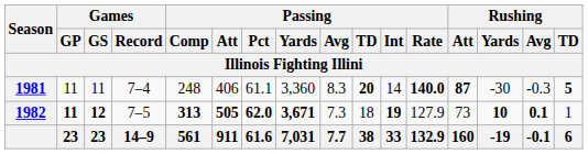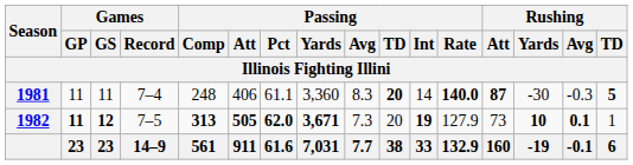1982 | Passing / TD / Illinois Fighting Illini: 18 -> 20
